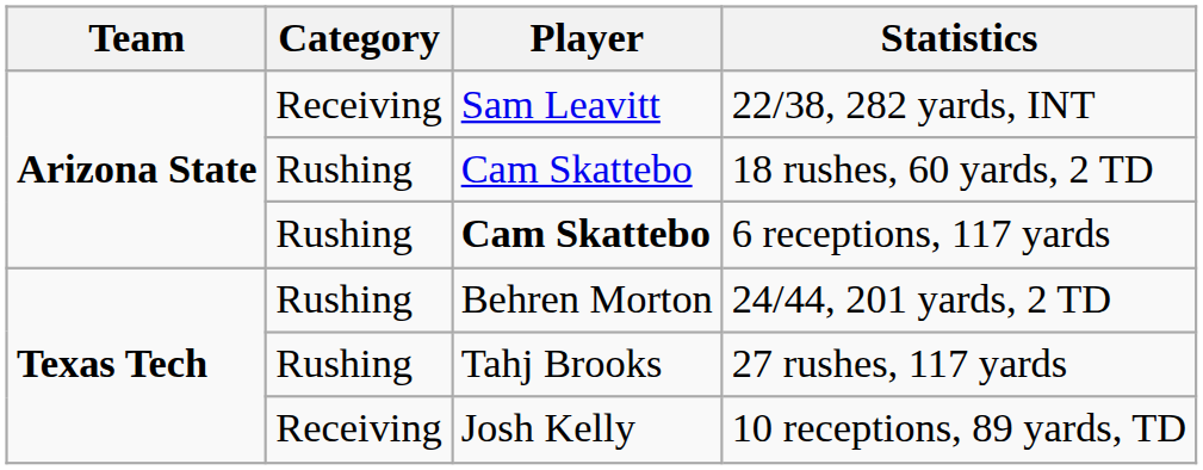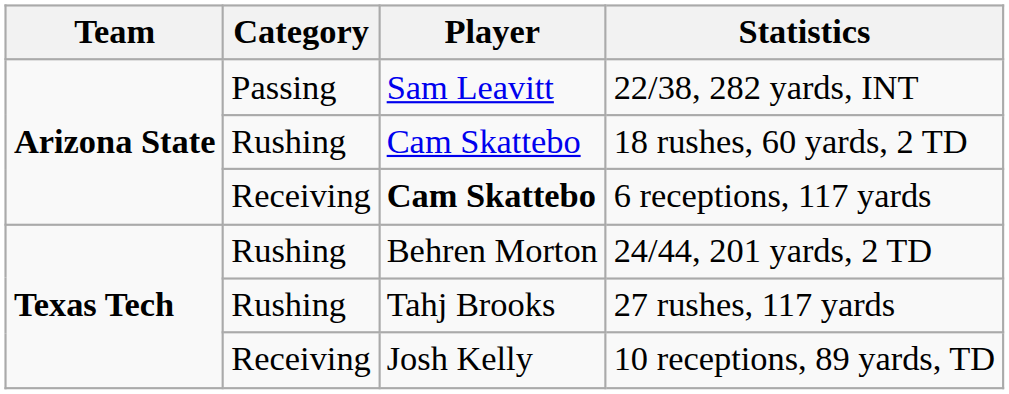22/38, 282 yards, INT | Category: Receiving -> Passing
6 receptions, 117 yards | Category: Rushing -> Receiving
